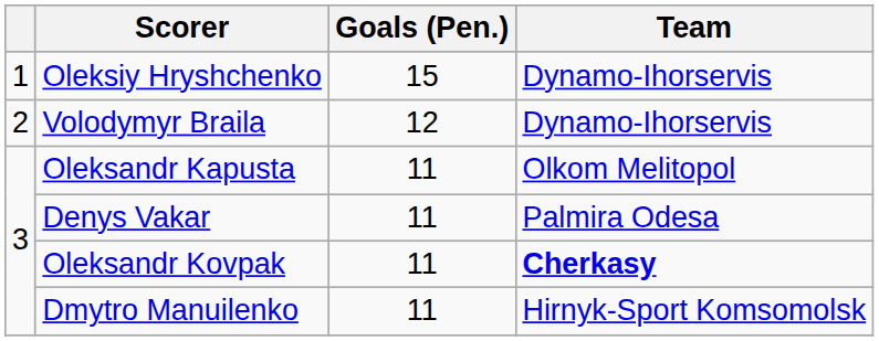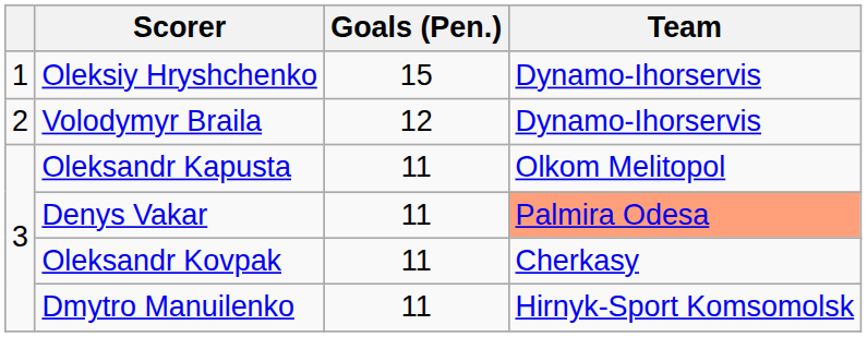Denys Vakar | Team: no background -> lightsalmon background
Oleksandr Kovpak | Team: bold -> normal
